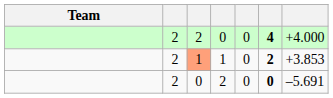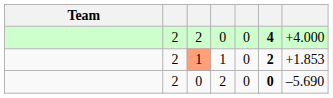row 3 | column 7: +3.853 -> +1.853
row 4 | column 7: –5.691 -> –5.690
